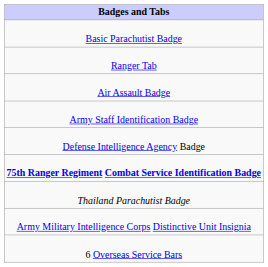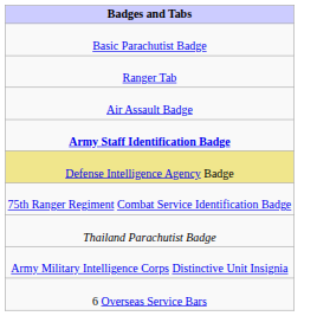Army Staff Identification Badge | column 1: normal -> bold
Defense Intelligence Agency Badge | column 1: no background -> khaki background
75th Ranger Regiment Combat Service Identification Badge | column 1: bold -> normal
